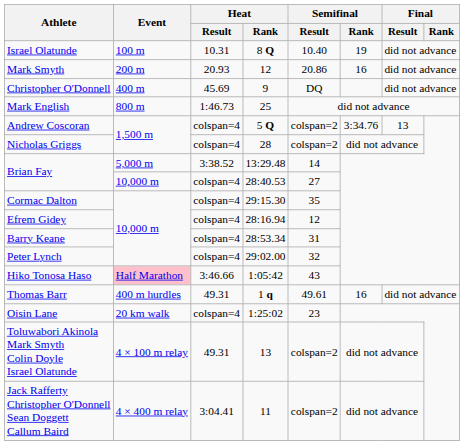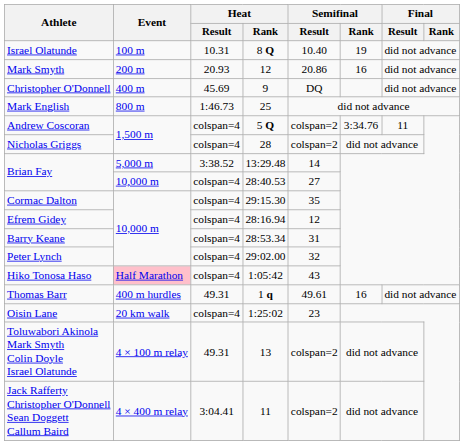Andrew Coscoran | Final / Result: 13 -> 11
Hiko Tonosa Haso | Heat / Result: 3:46.66 -> colspan=4
